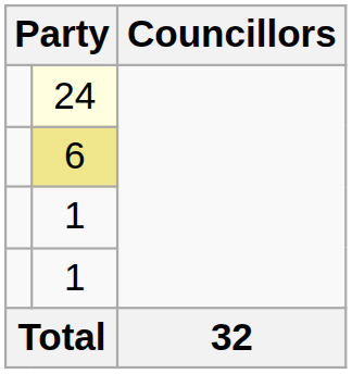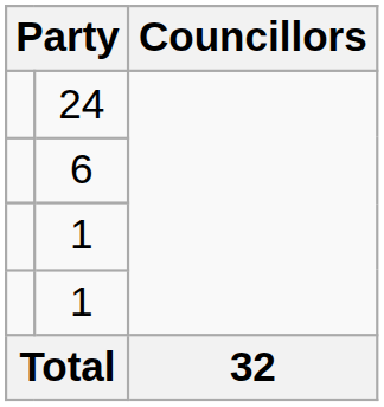24 | column 2: lightyellow background -> no background
6 | column 2: khaki background -> no background
